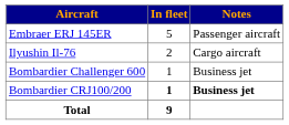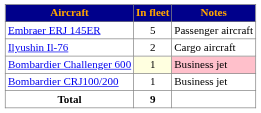Bombardier Challenger 600 | In fleet: no background -> lightyellow background
Bombardier Challenger 600 | Notes: no background -> pink background
Bombardier CRJ100/200 | In fleet: bold -> normal
Bombardier CRJ100/200 | Notes: bold -> normal
